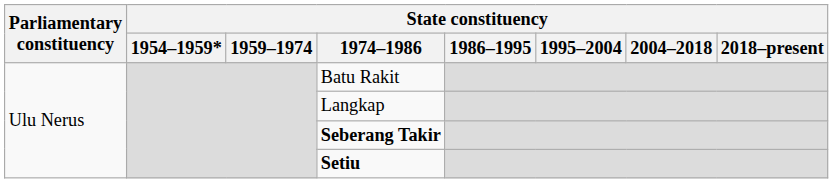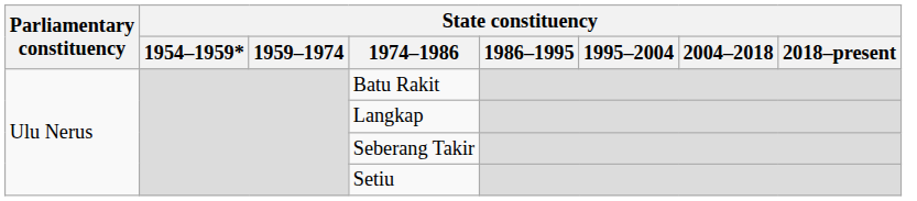Seberang Takir | State constituency / 1974–1986: bold -> normal
Setiu | State constituency / 1974–1986: bold -> normal
